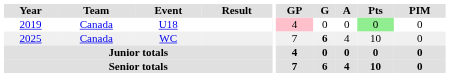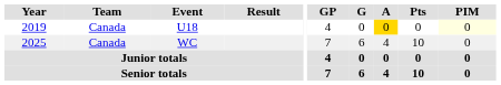U18 | GP: pink background -> no background
U18 | A: no background -> gold background
U18 | Pts: lightgreen background -> no background
U18 | PIM: no background -> lightyellow background
WC | G: bold -> normal
